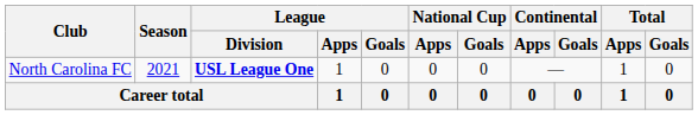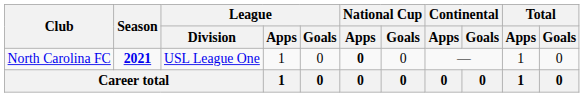North Carolina FC | Season: normal -> bold
North Carolina FC | League / Division: bold -> normal
North Carolina FC | National Cup / Apps: normal -> bold
